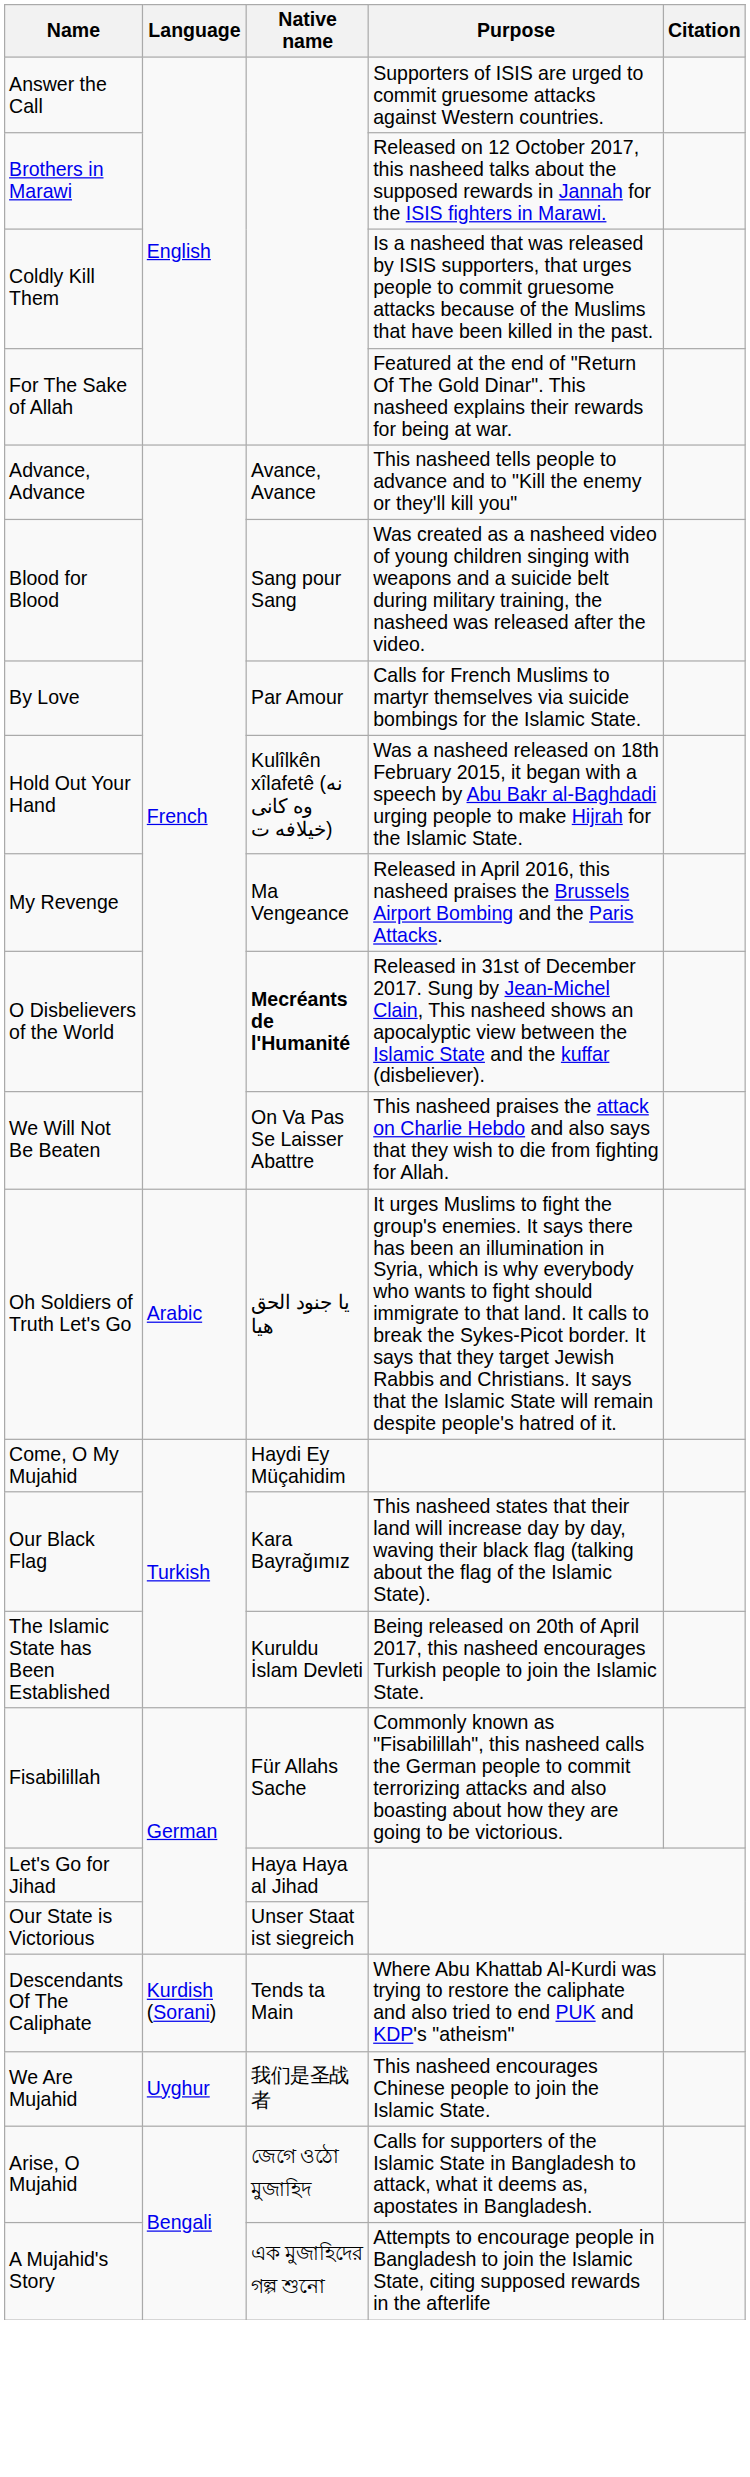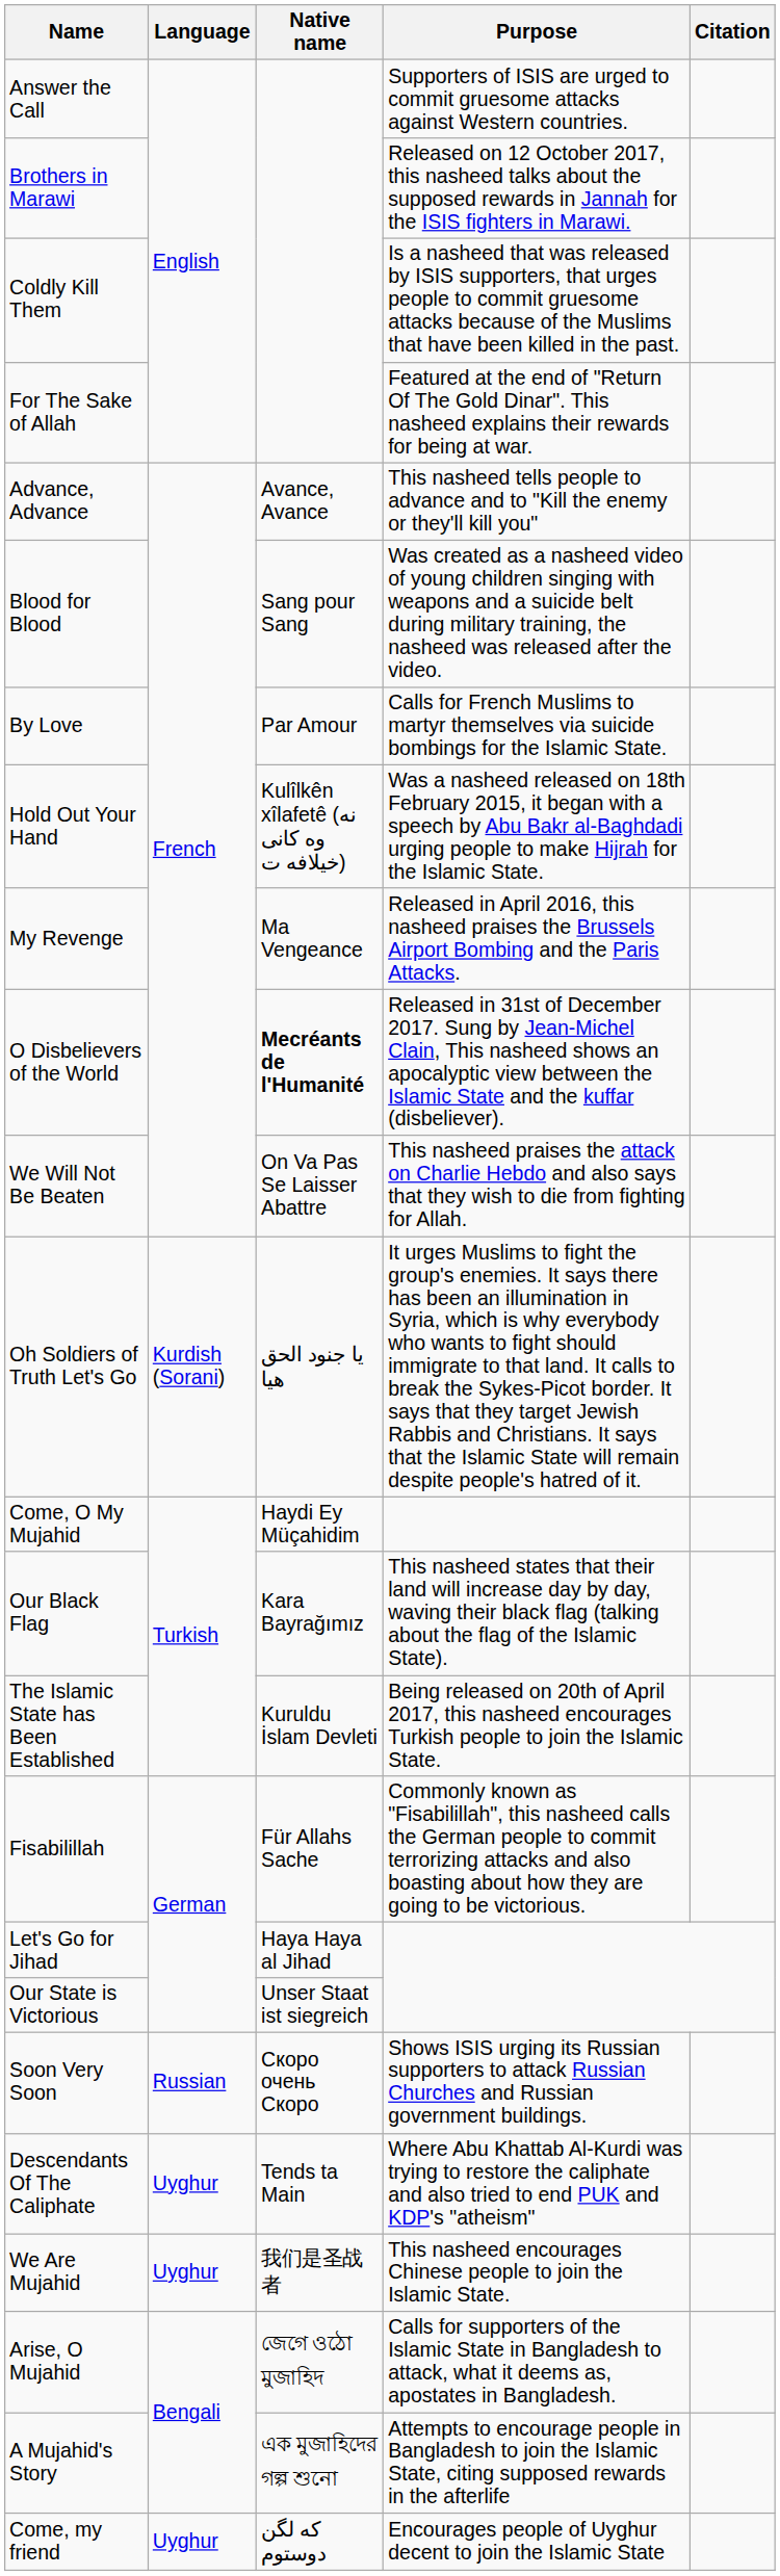Oh Soldiers of Truth Let's Go | Language: Arabic -> Kurdish (Sorani)
+ row: Soon Very Soon | Russian | Скоро очень Скоро | Shows ISIS urging its Russian supporters to attack Russian Churches and Russian government buildings.
Descendants Of The Caliphate | Language: Kurdish (Sorani) -> Uyghur
+ row: Come, my friend | Uyghur | که لگن دوستوم | Encourages people of Uyghur decent to join the Islamic State
